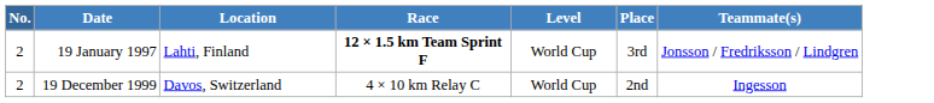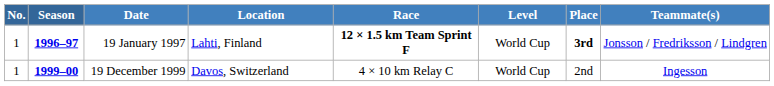+ column: Season | 1996–97 | 1999–00
19 January 1997 | No.: 2 -> 1
19 January 1997 | Place: normal -> bold
19 December 1999 | No.: 2 -> 1
